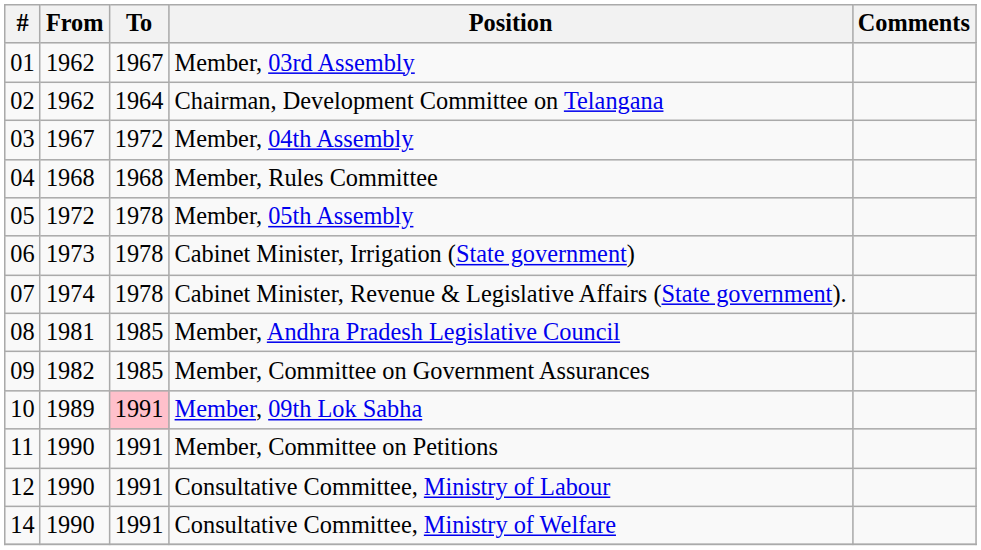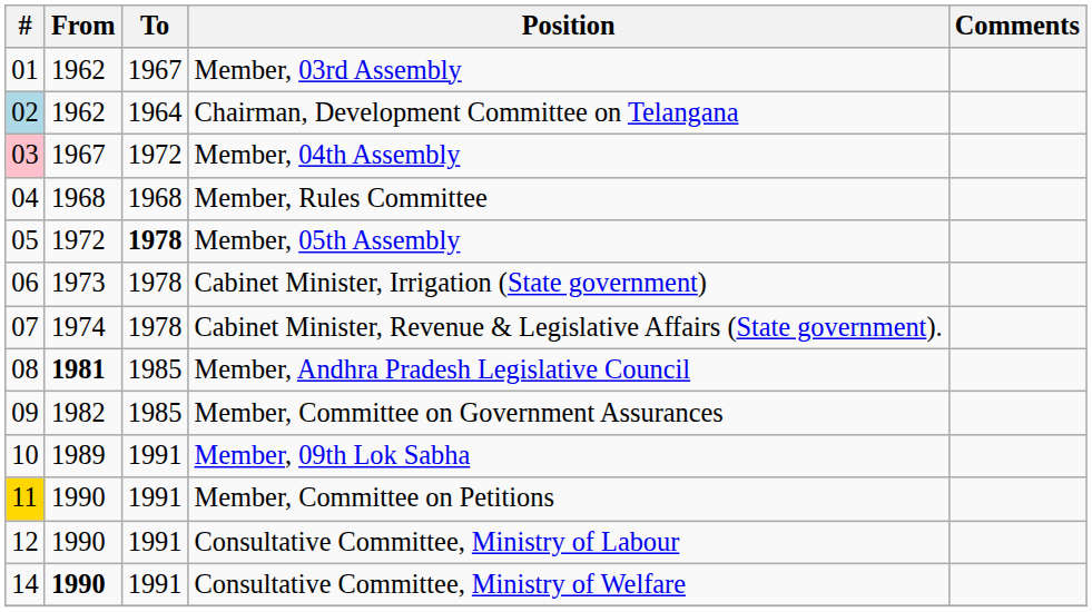Chairman, Development Committee on Telangana | #: no background -> lightblue background
Member, 04th Assembly | #: no background -> pink background
Member, 05th Assembly | To: normal -> bold
Member, Andhra Pradesh Legislative Council | From: normal -> bold
Member, 09th Lok Sabha | To: pink background -> no background
Member, Committee on Petitions | #: no background -> gold background
Consultative Committee, Ministry of Welfare | From: normal -> bold
